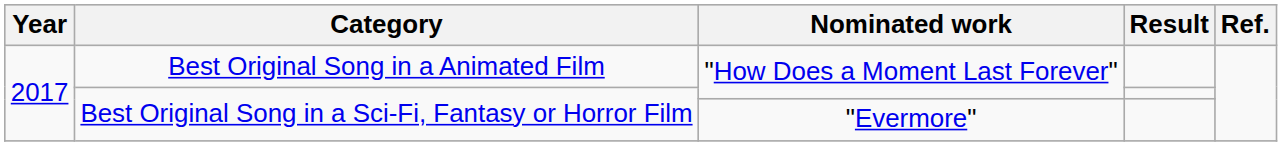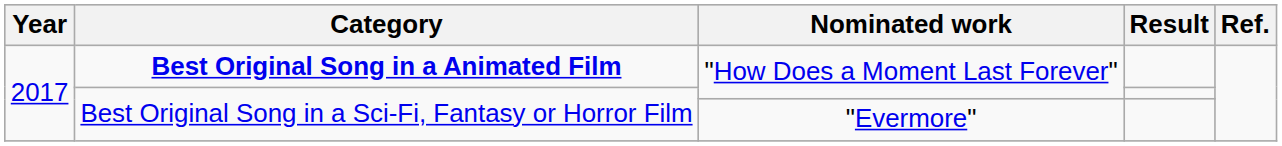Best Original Song in a Animated Film | Category: normal -> bold
